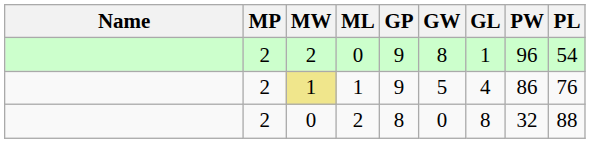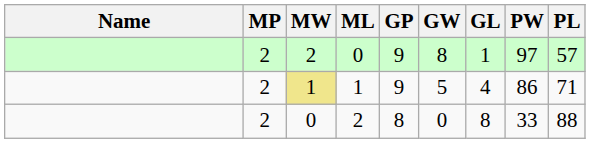row 2 | PW: 96 -> 97
row 2 | PL: 54 -> 57
row 3 | PL: 76 -> 71
row 4 | PW: 32 -> 33
